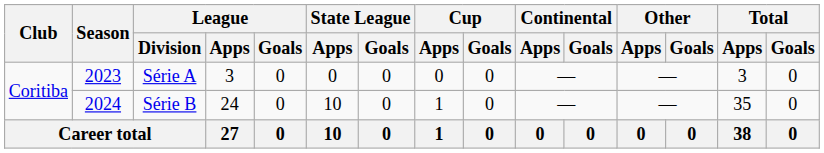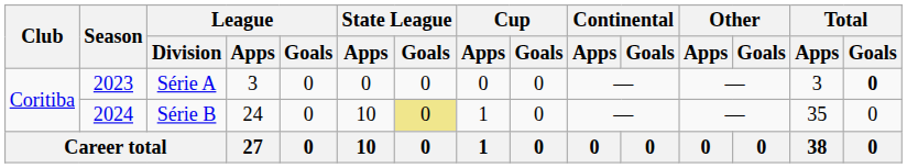Série A | Total / Goals: normal -> bold
Série B | State League / Goals: no background -> khaki background
